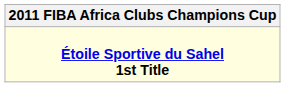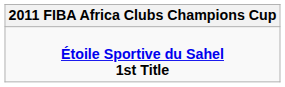row 2 | column 1: lightyellow background -> no background
